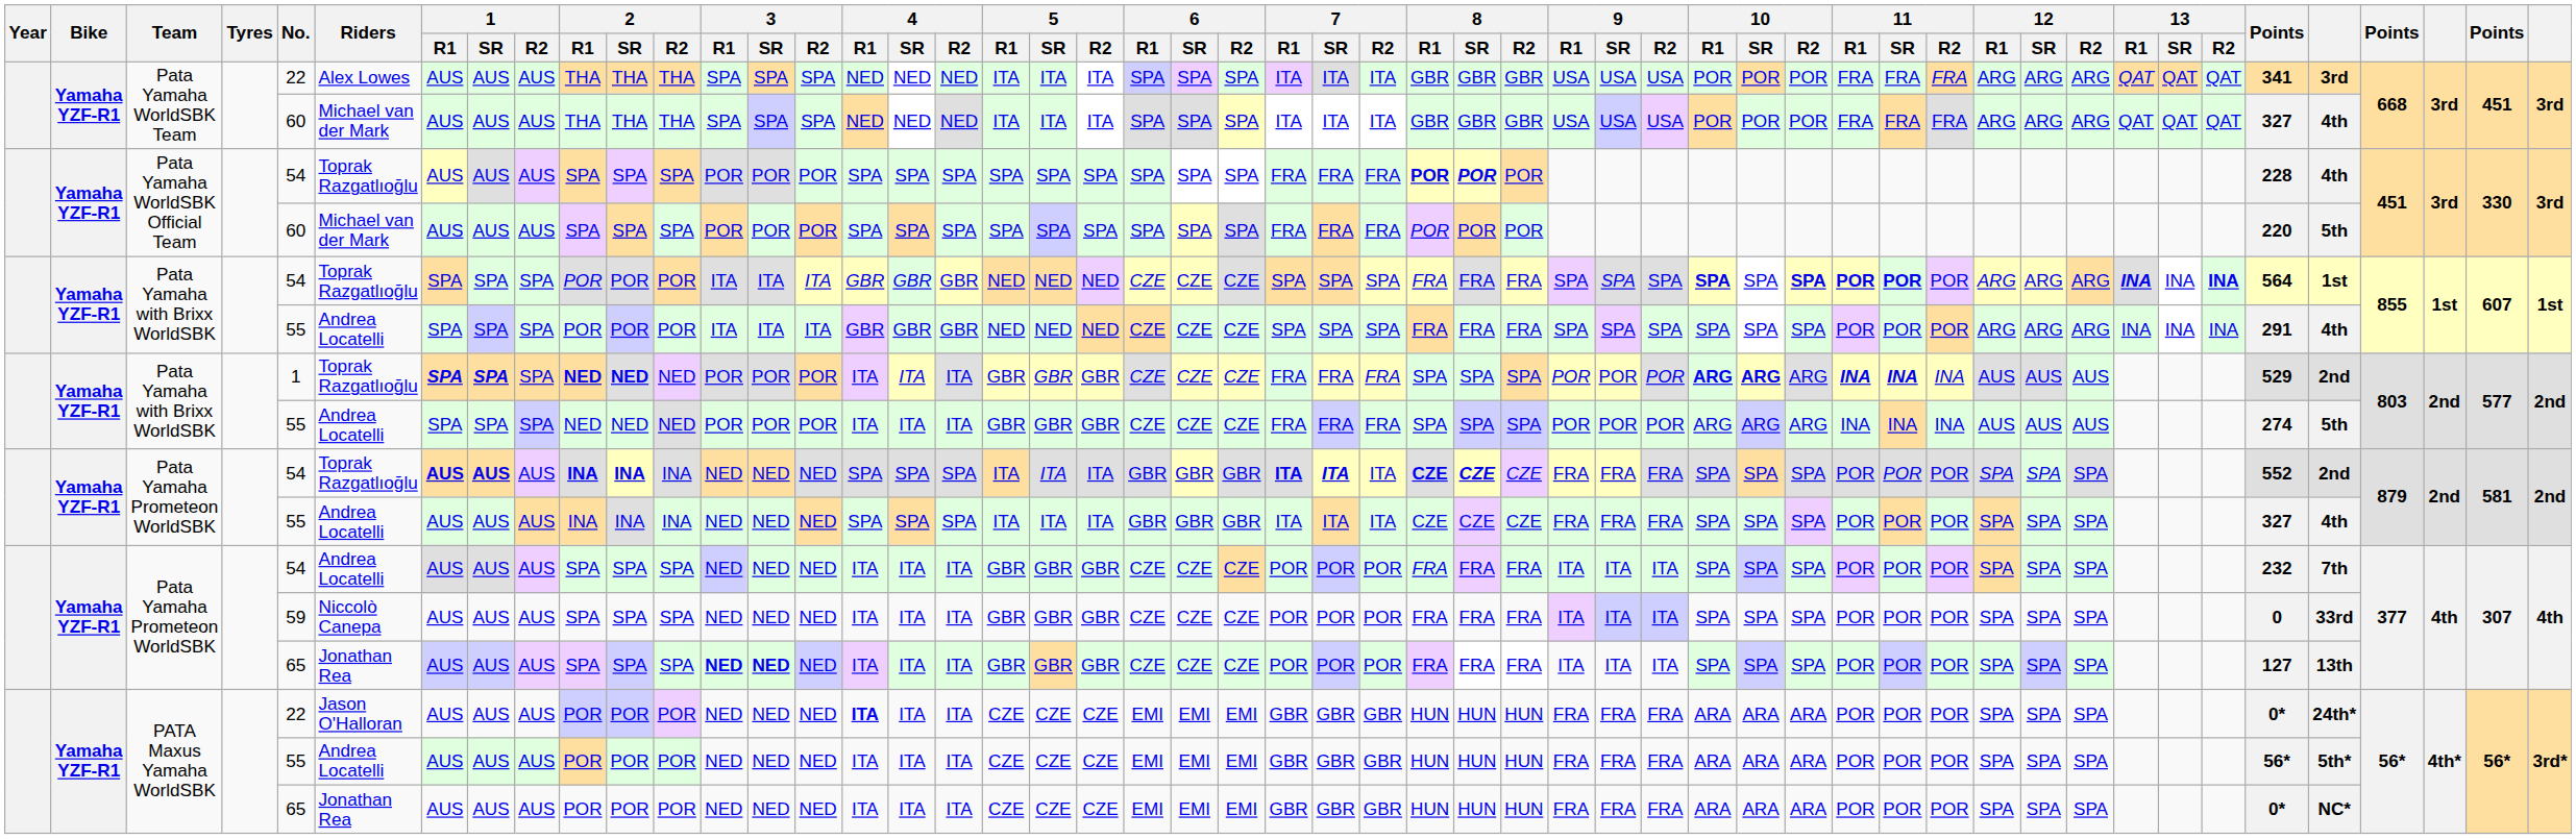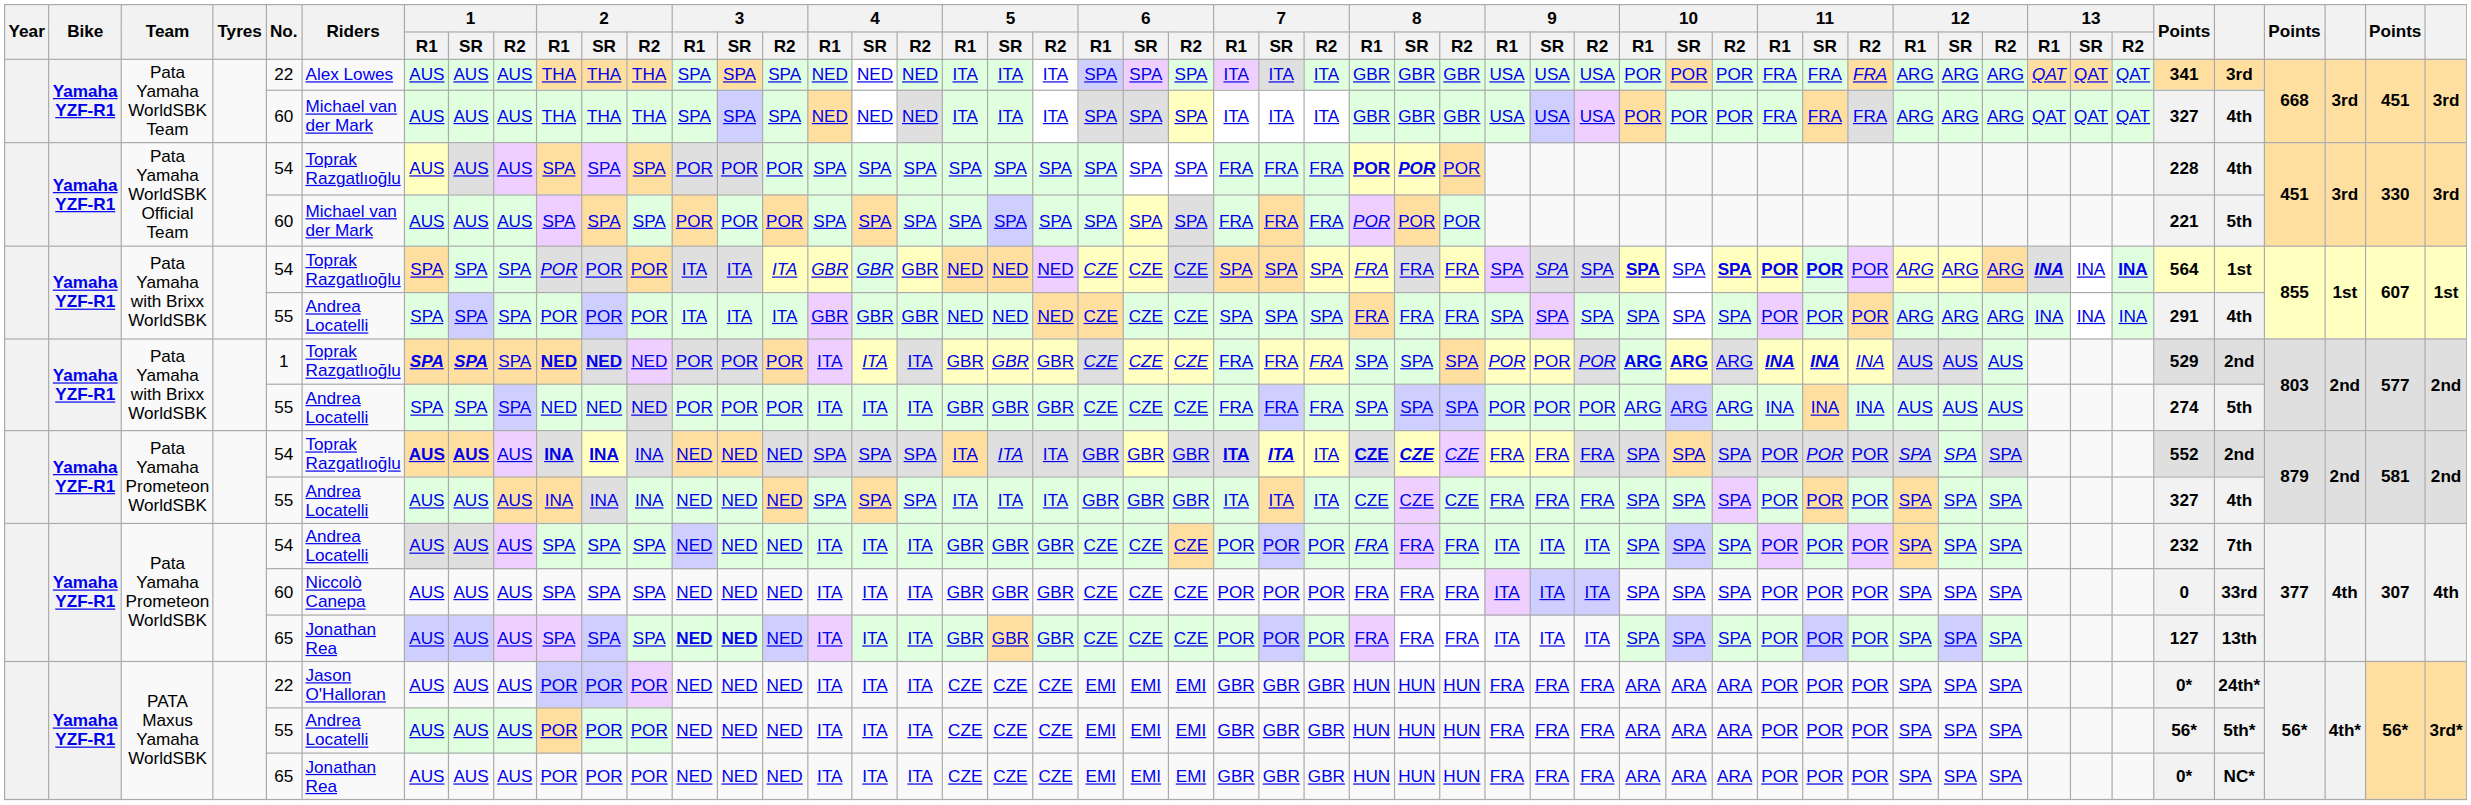row 6 | column 46: 220 -> 221
row 14 | No.: 59 -> 60
row 16 | 4 / R1: bold -> normal
